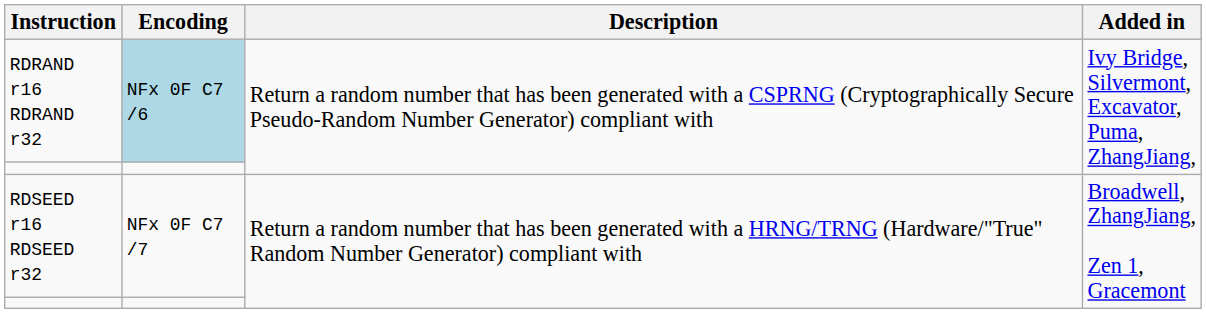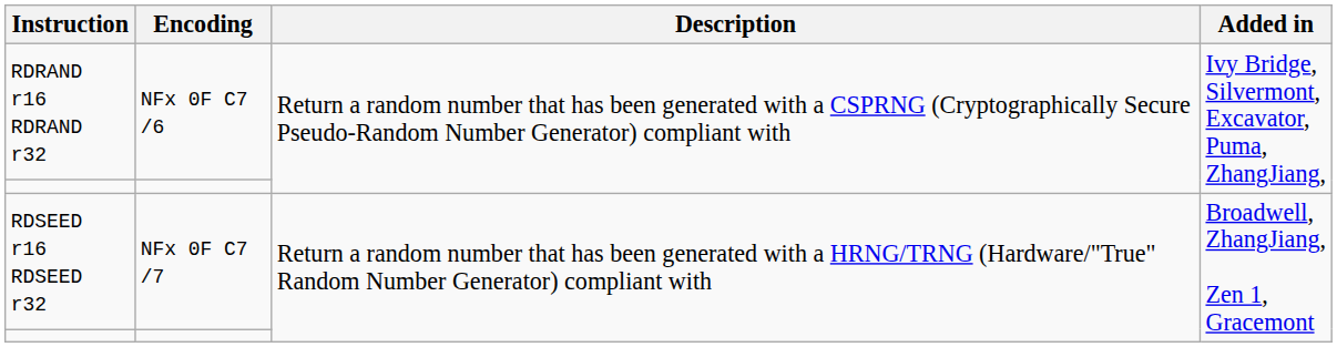RDRAND r16 RDRAND r32 | Encoding: lightblue background -> no background
